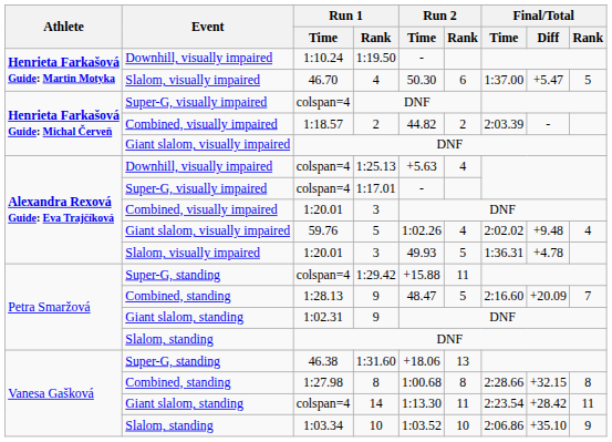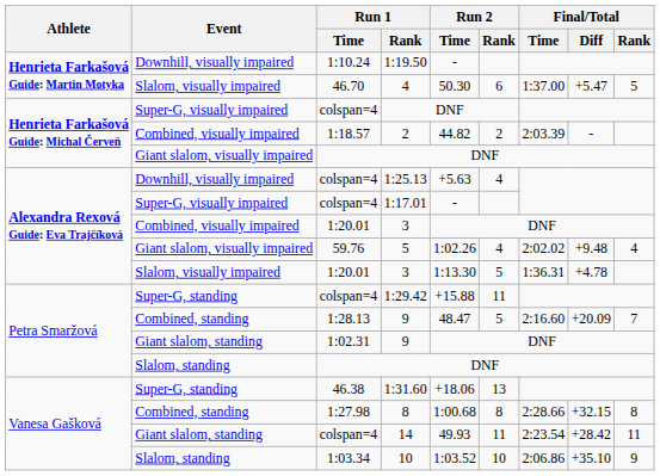Slalom, visually impaired / 3 | Run 2 / Time: 49.93 -> 1:13.30
14 | Run 2 / Time: 1:13.30 -> 49.93
